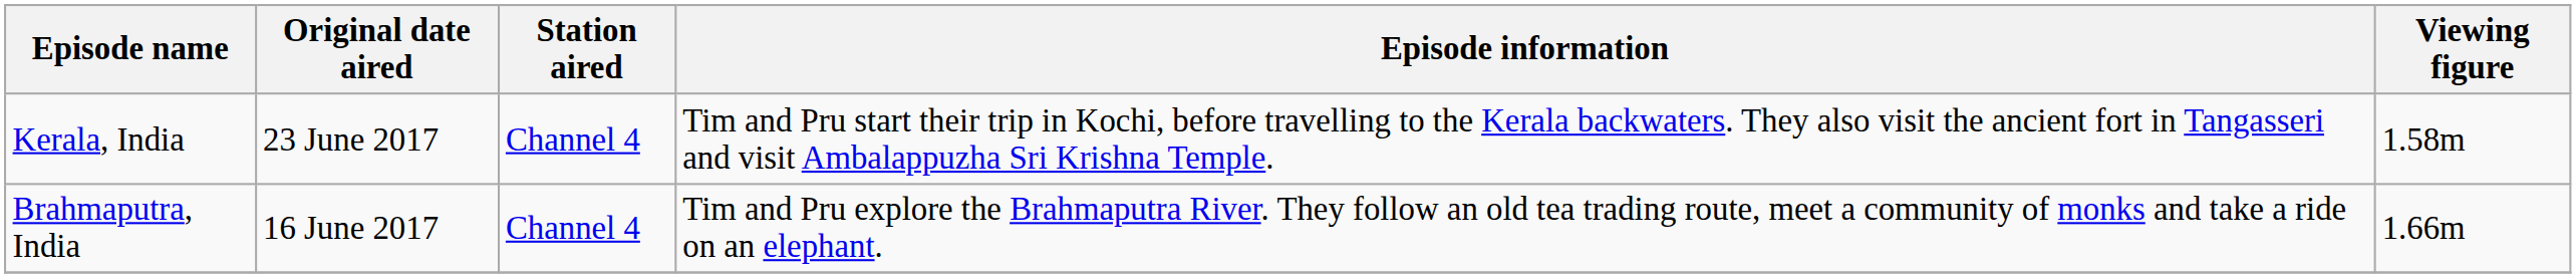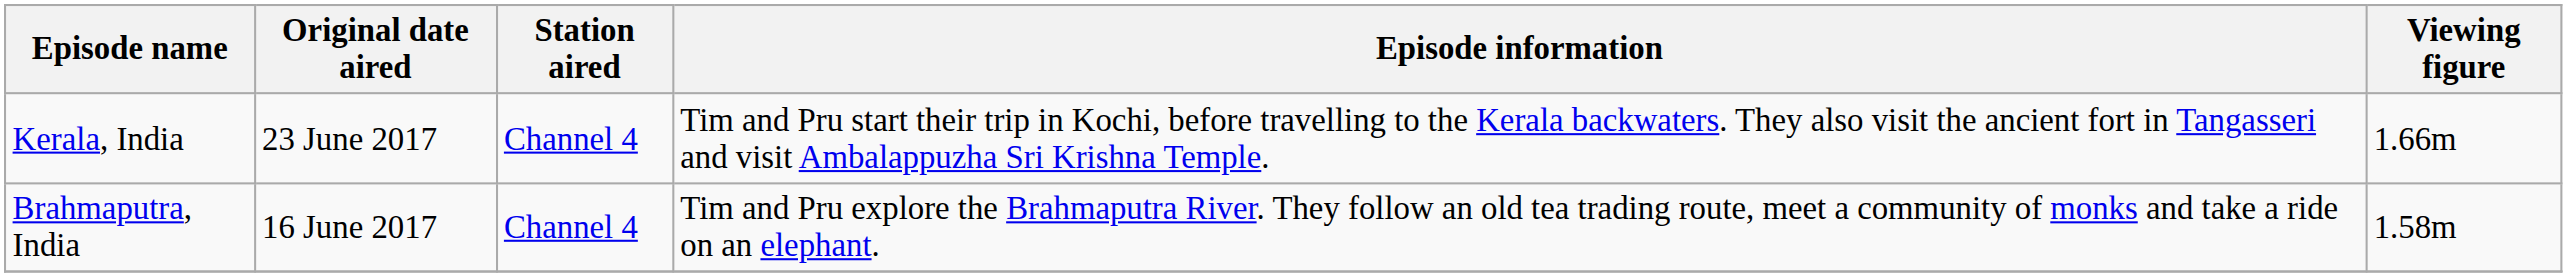Kerala, India | Viewing figure: 1.58m -> 1.66m
Brahmaputra, India | Viewing figure: 1.66m -> 1.58m
